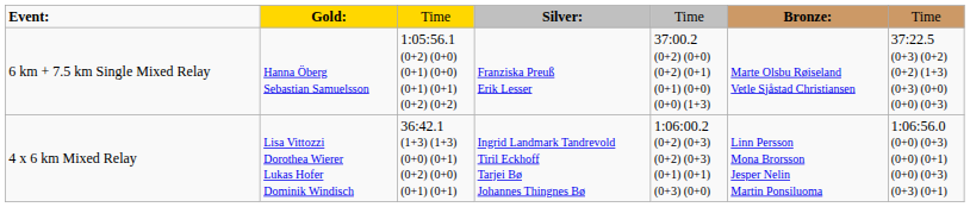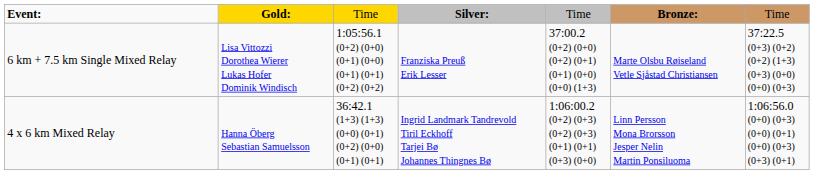6 km + 7.5 km Single Mixed Relay | column 2: Hanna Öberg Sebastian Samuelsson -> Lisa Vittozzi Dorothea Wierer Lukas Hofer Dominik Windisch
4 x 6 km Mixed Relay | column 2: Lisa Vittozzi Dorothea Wierer Lukas Hofer Dominik Windisch -> Hanna Öberg Sebastian Samuelsson
